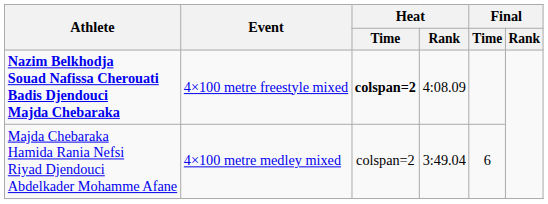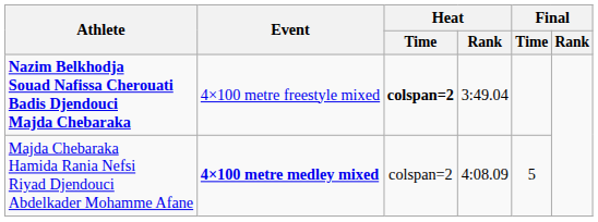row 3 | Heat / Rank: 4:08.09 -> 3:49.04
row 4 | Event: normal -> bold
row 4 | Heat / Rank: 3:49.04 -> 4:08.09
row 4 | Final / Time: 6 -> 5
